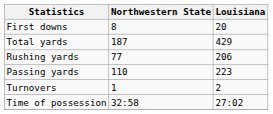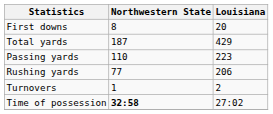rows swapped: Rushing yards <-> Passing yards
Time of possession | Northwestern State: normal -> bold
